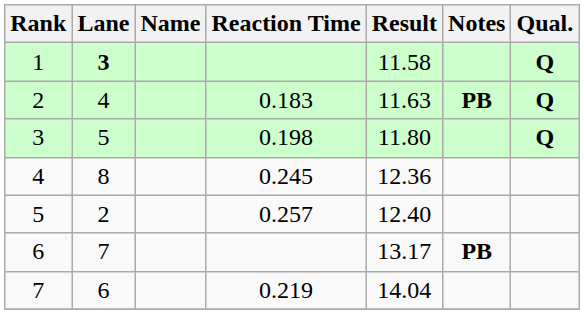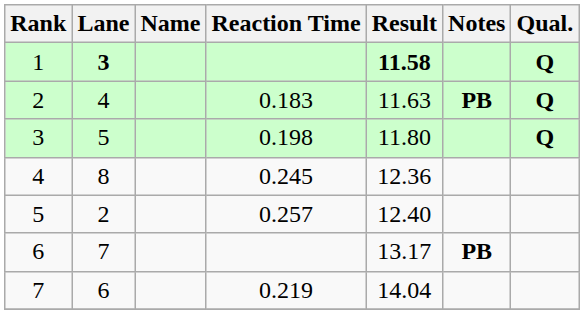1 | Result: normal -> bold
